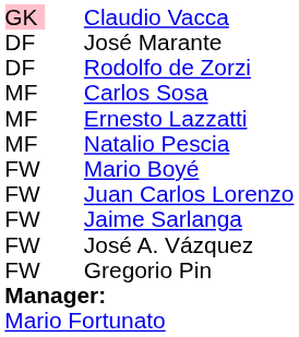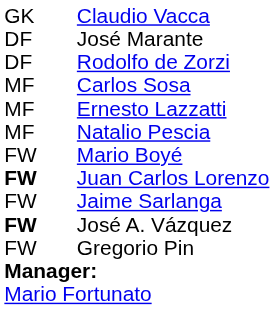Claudio Vacca | column 1: pink background -> no background
Juan Carlos Lorenzo | column 1: normal -> bold
José A. Vázquez | column 1: normal -> bold
